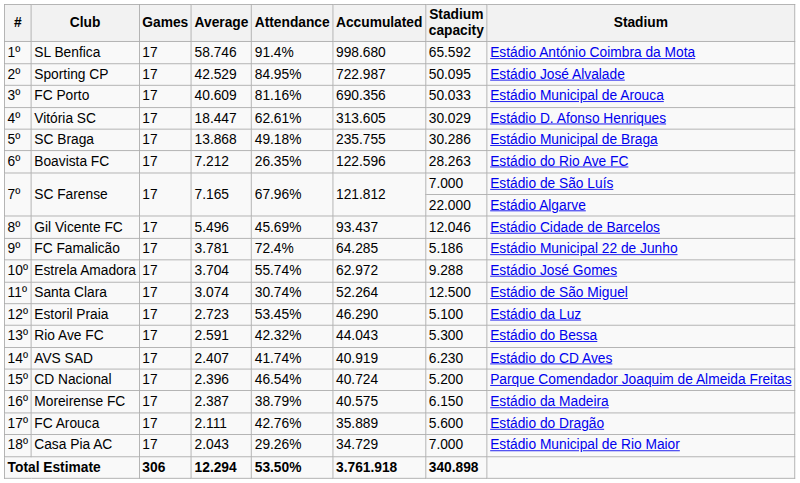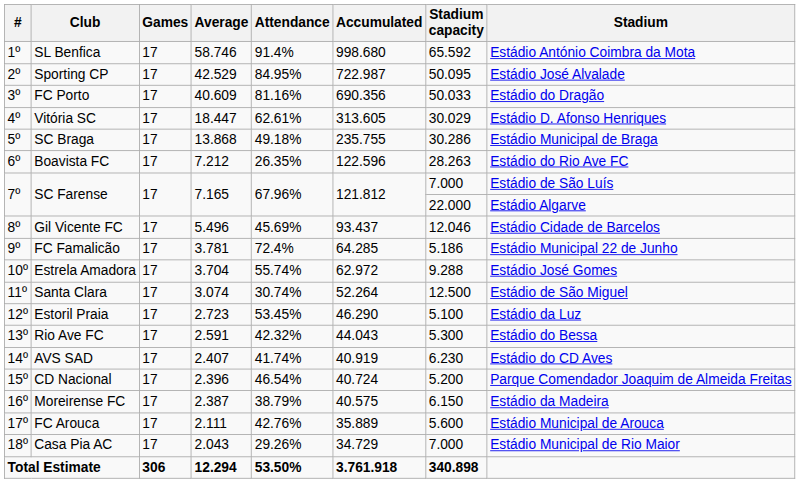FC Porto | Stadium: Estádio Municipal de Arouca -> Estádio do Dragão
FC Arouca | Stadium: Estádio do Dragão -> Estádio Municipal de Arouca
